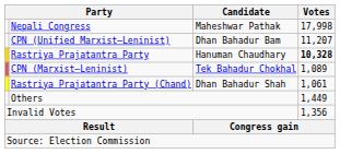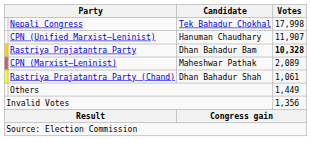Nepali Congress | Candidate: Maheshwar Pathak -> Tek Bahadur Chokhal
CPN (Unified Marxist–Leninist) | Candidate: Dhan Bahadur Bam -> Hanuman Chaudhary
CPN (Unified Marxist–Leninist) | Votes: 11,207 -> 11,907
Rastriya Prajatantra Party | Candidate: Hanuman Chaudhary -> Dhan Bahadur Bam
CPN (Marxist–Leninist) | Candidate: Tek Bahadur Chokhal -> Maheshwar Pathak
CPN (Marxist–Leninist) | Votes: 1,089 -> 2,089
